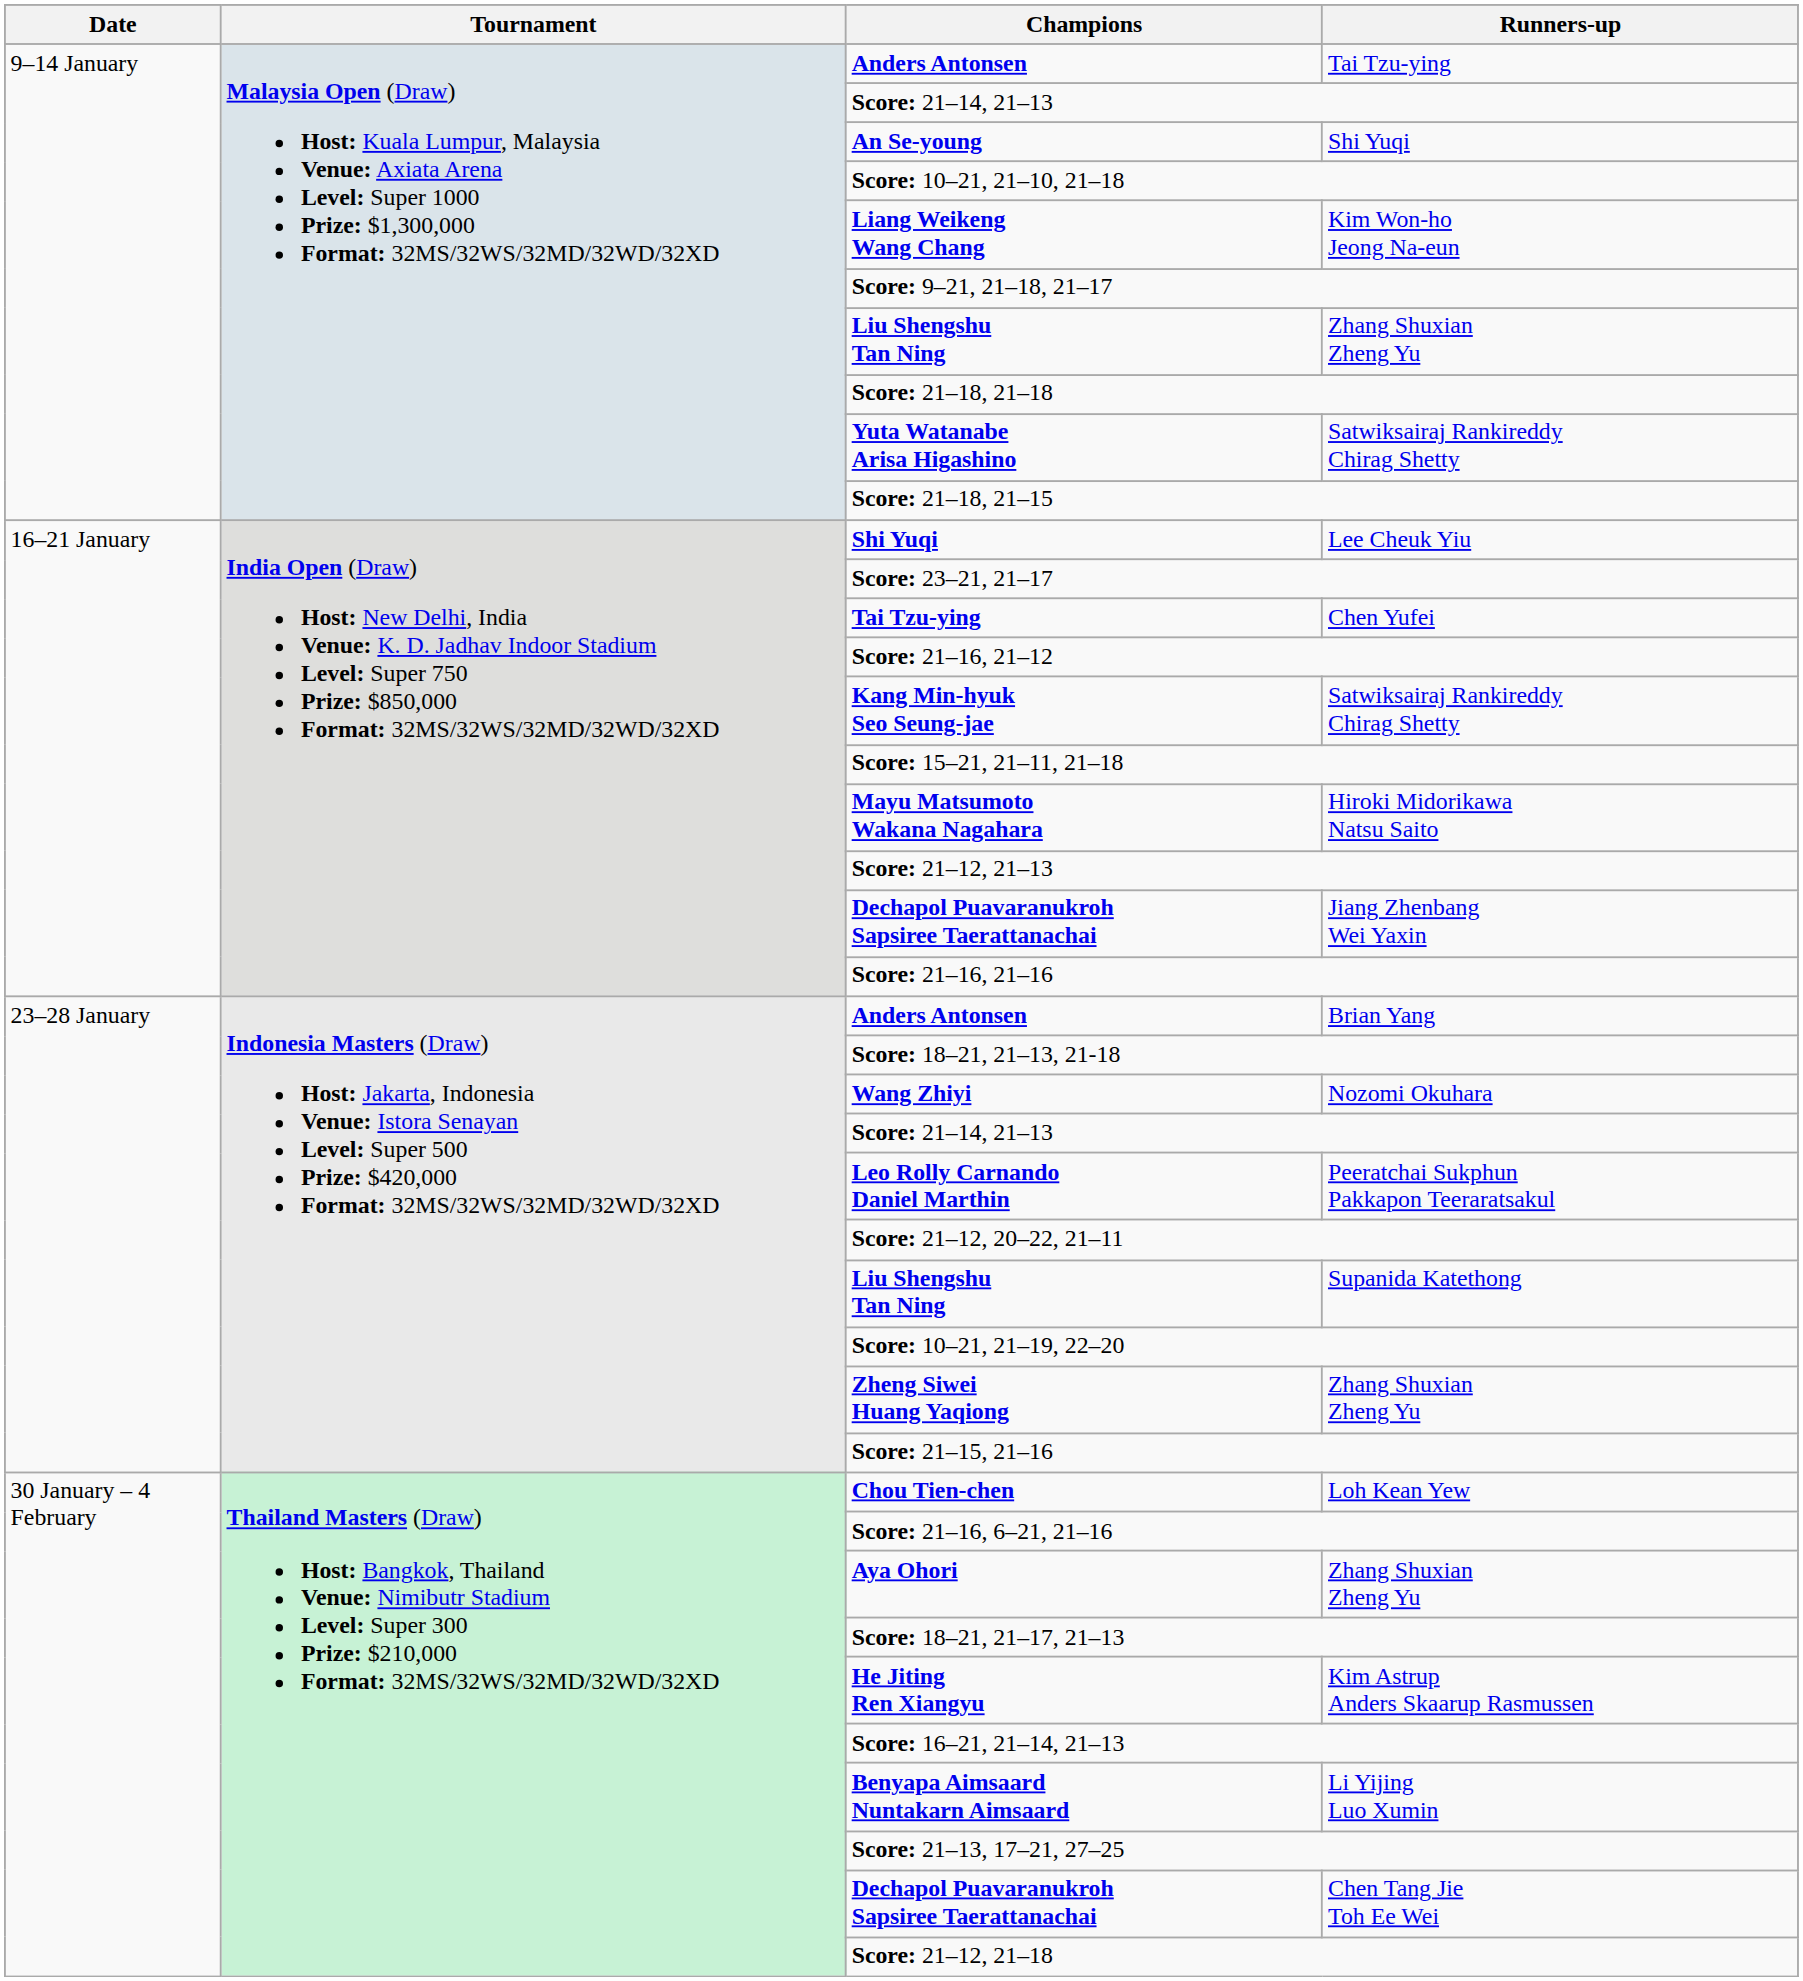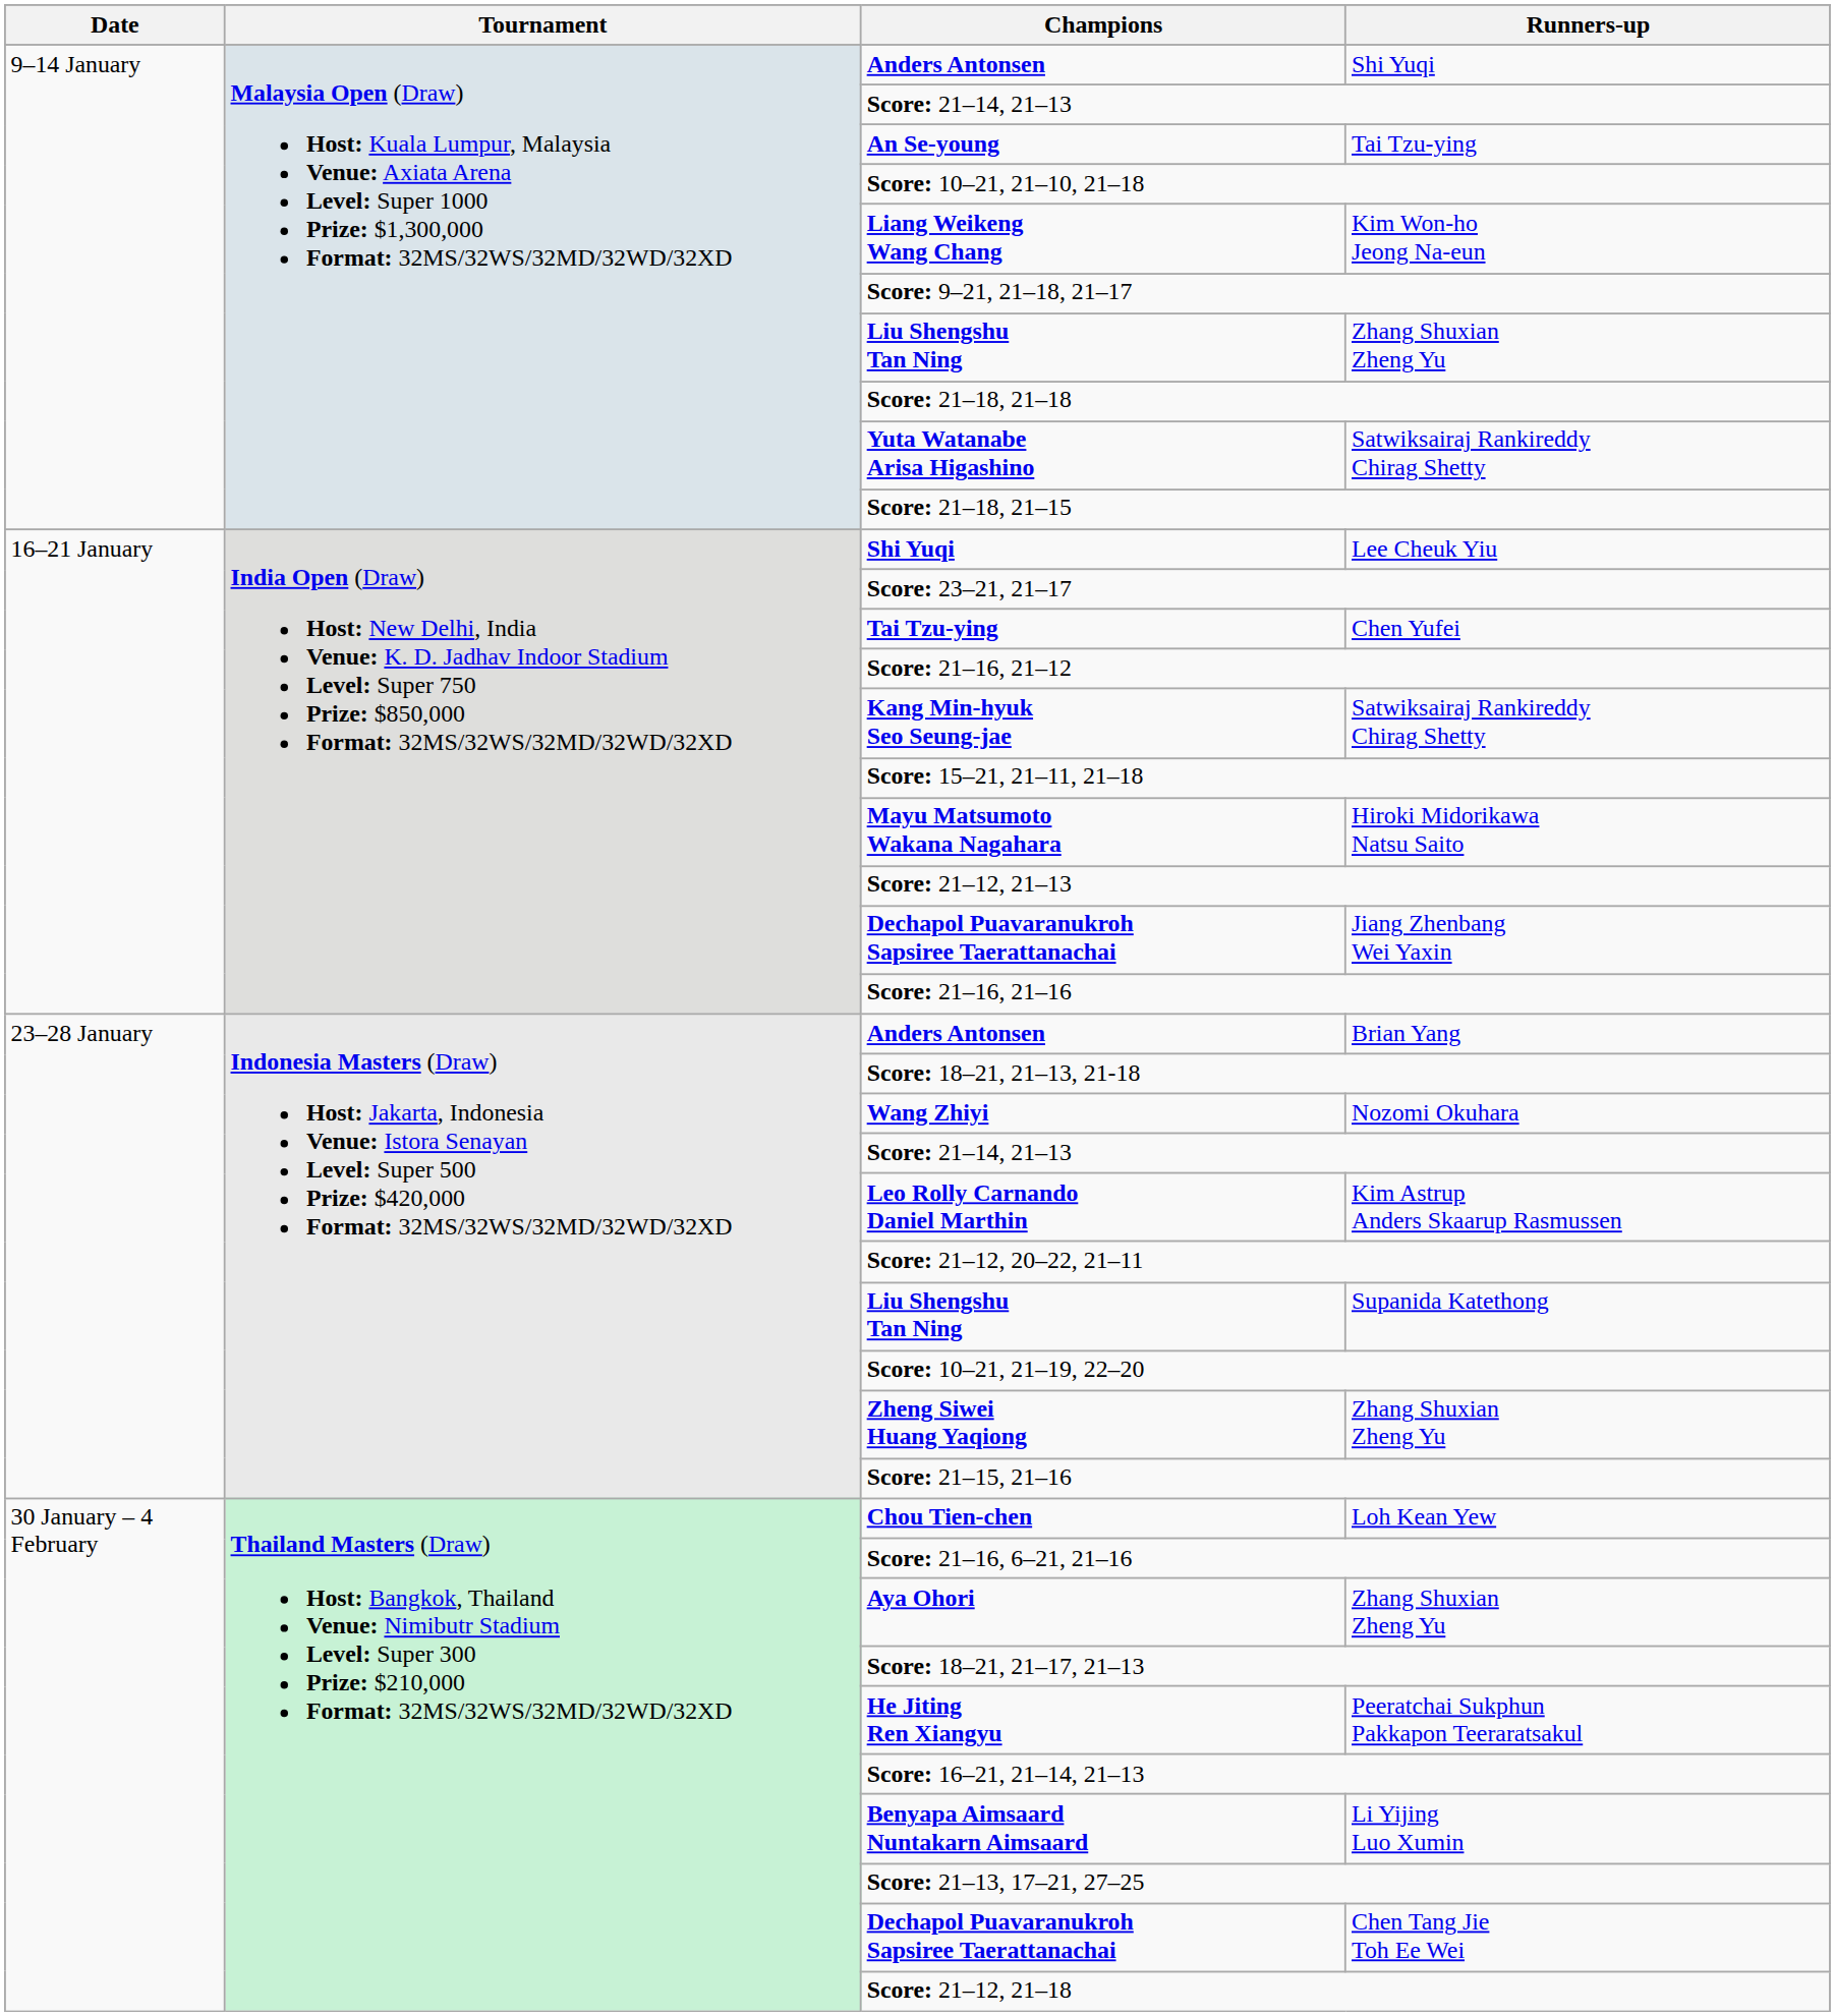9–14 January / Anders Antonsen | Runners-up: Tai Tzu-ying -> Shi Yuqi
An Se-young | Runners-up: Shi Yuqi -> Tai Tzu-ying
Leo Rolly Carnando Daniel Marthin | Runners-up: Peeratchai Sukphun Pakkapon Teeraratsakul -> Kim Astrup Anders Skaarup Rasmussen
He Jiting Ren Xiangyu | Runners-up: Kim Astrup Anders Skaarup Rasmussen -> Peeratchai Sukphun Pakkapon Teeraratsakul
